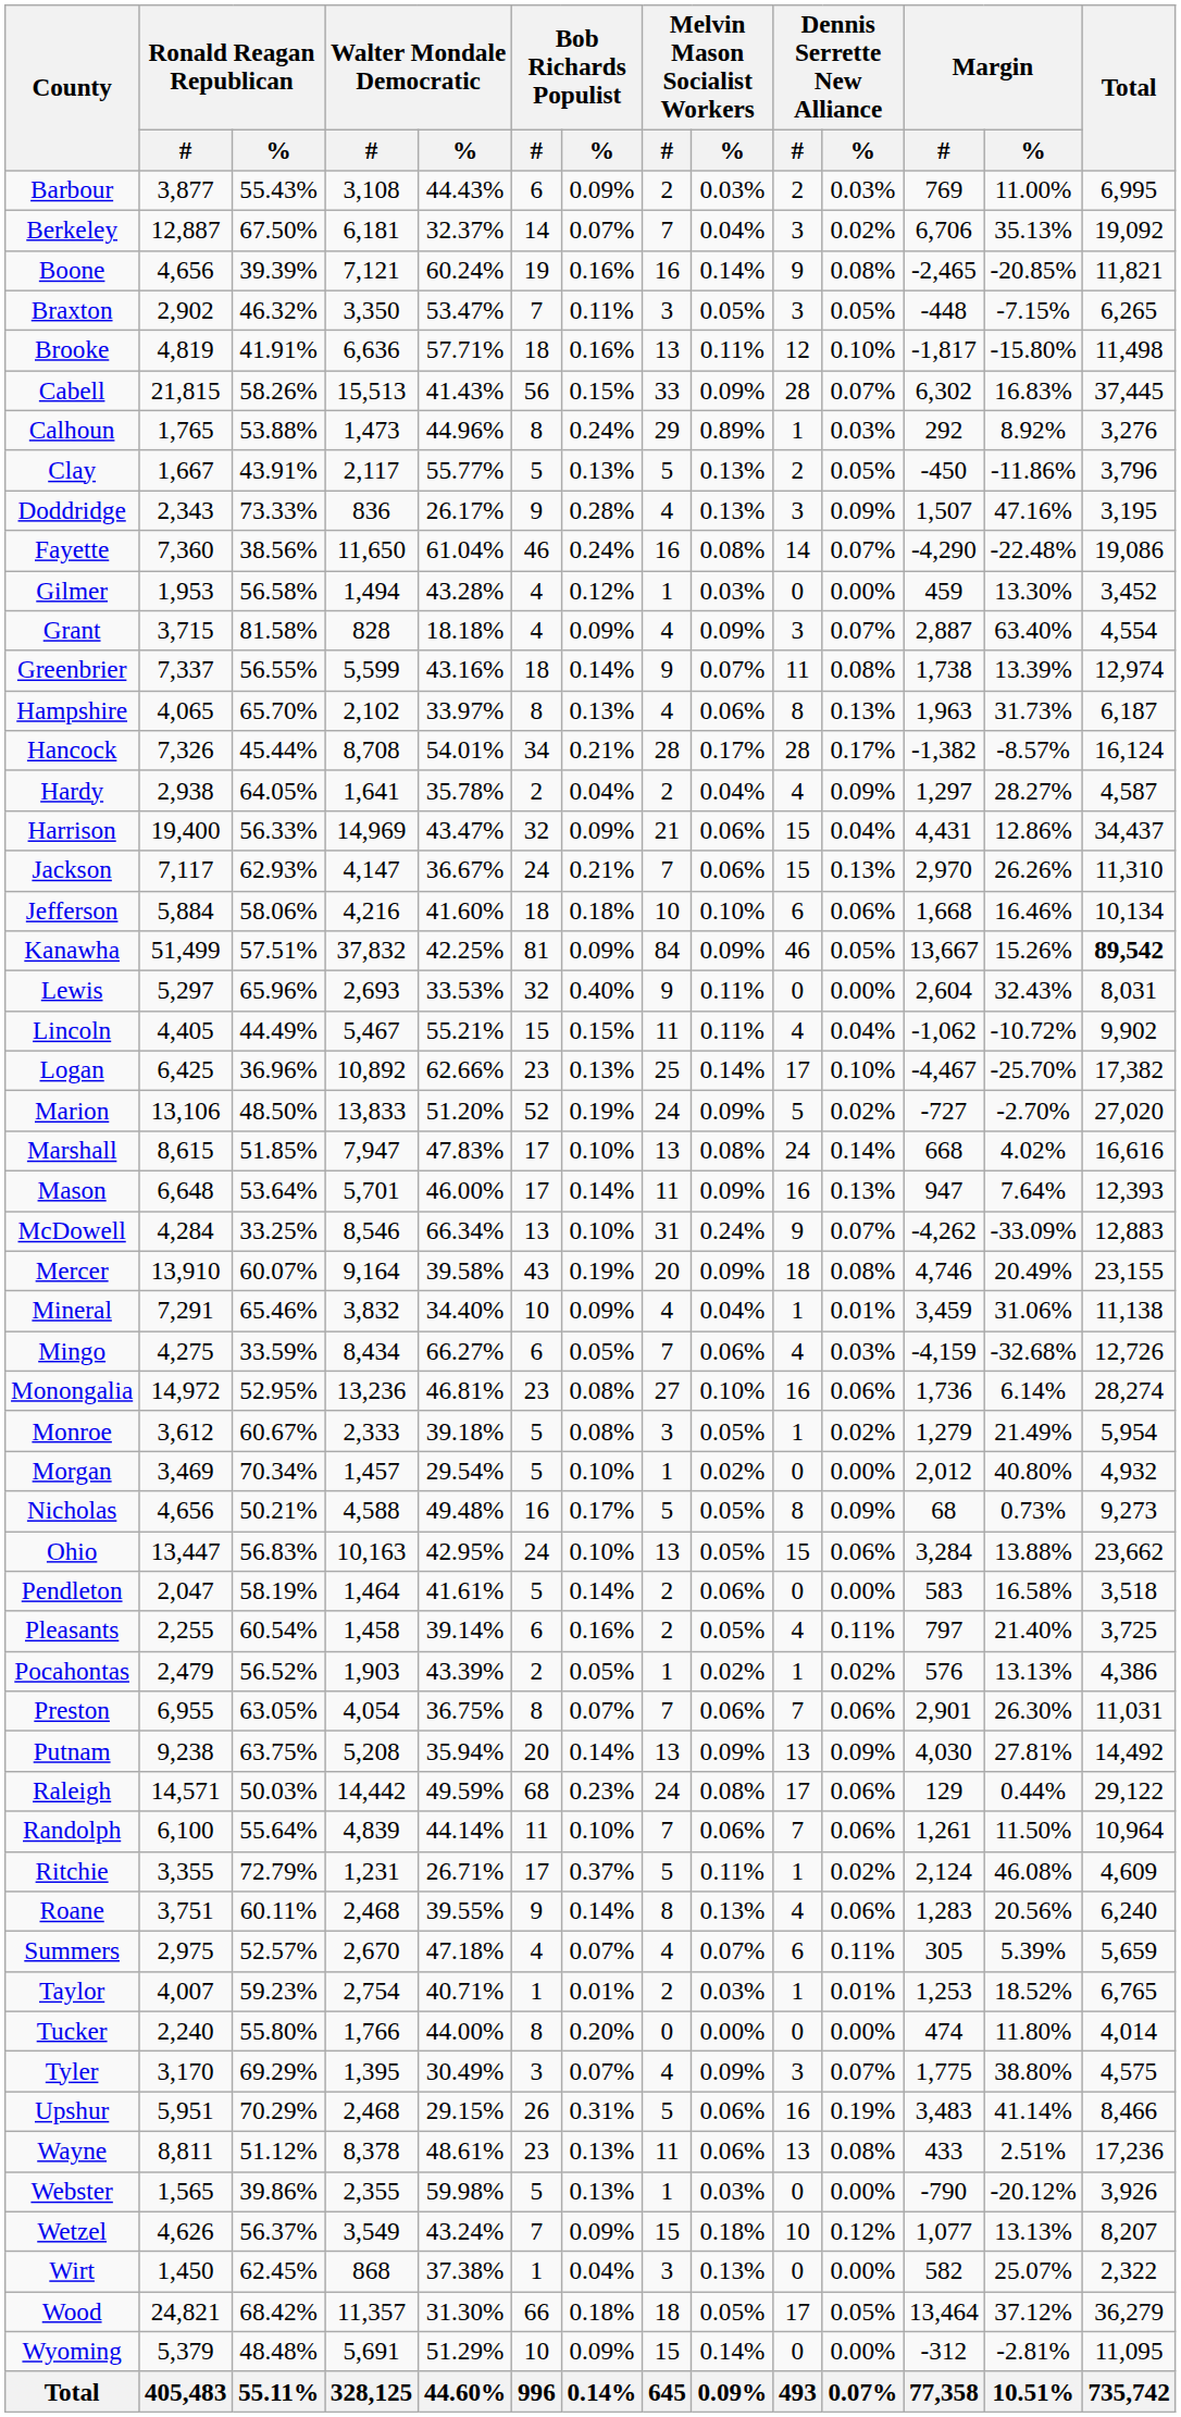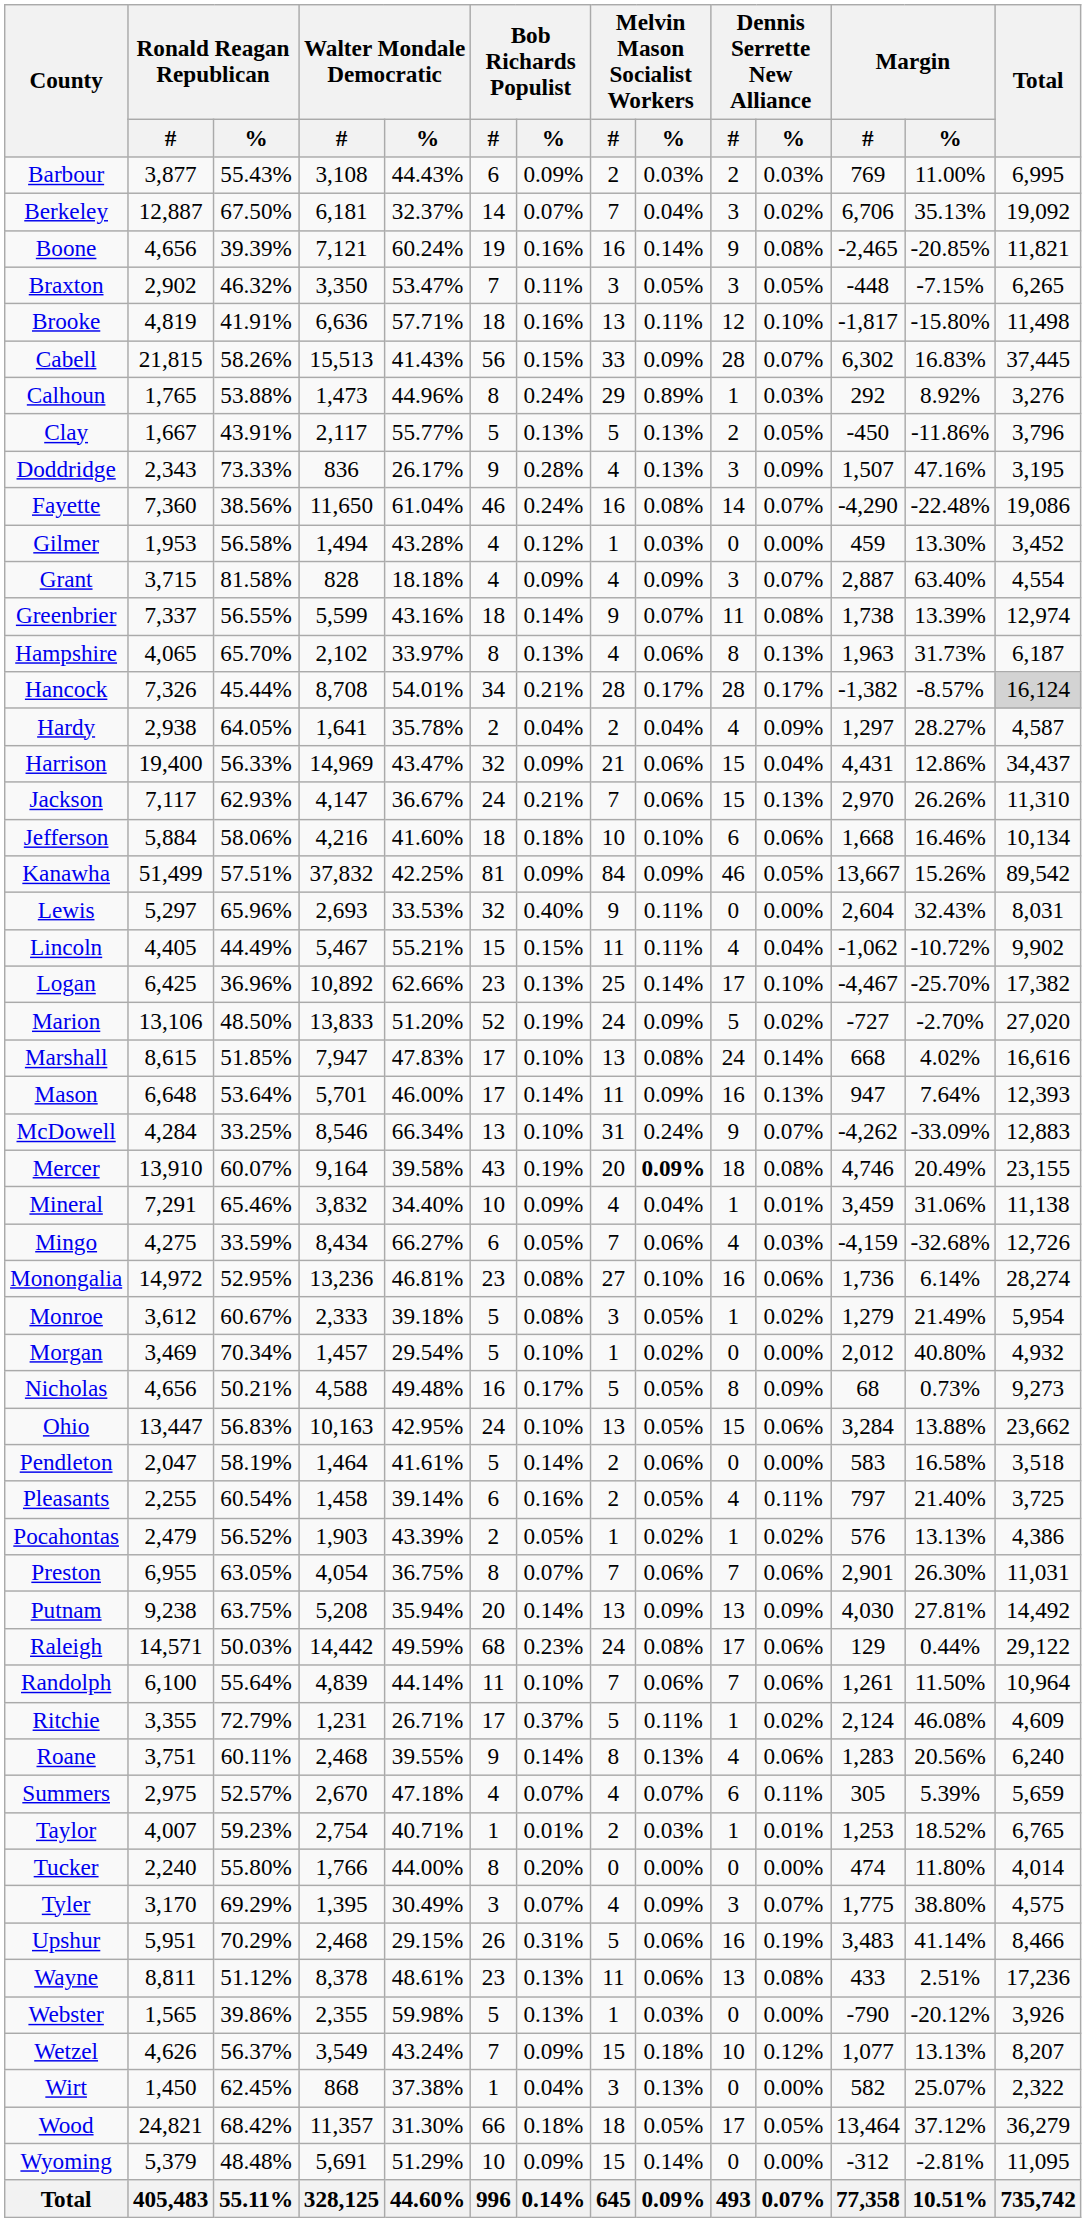Hancock | Total: no background -> lightgrey background
Kanawha | Total: bold -> normal
Mercer | Melvin Mason Socialist Workers / %: normal -> bold
